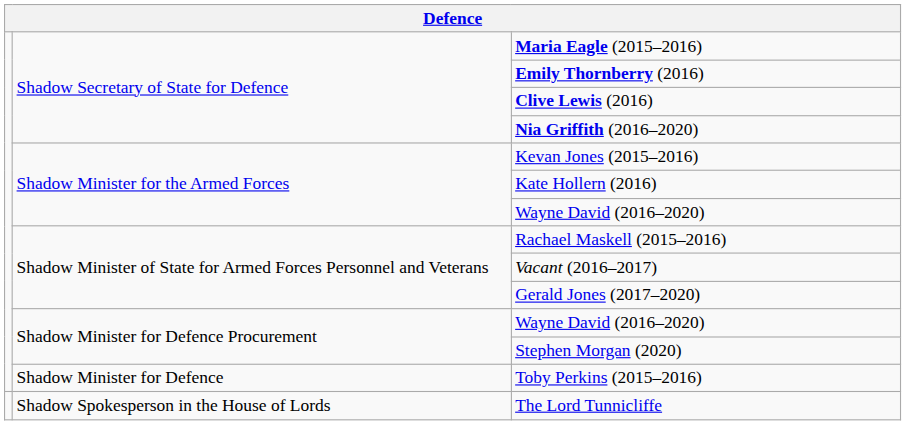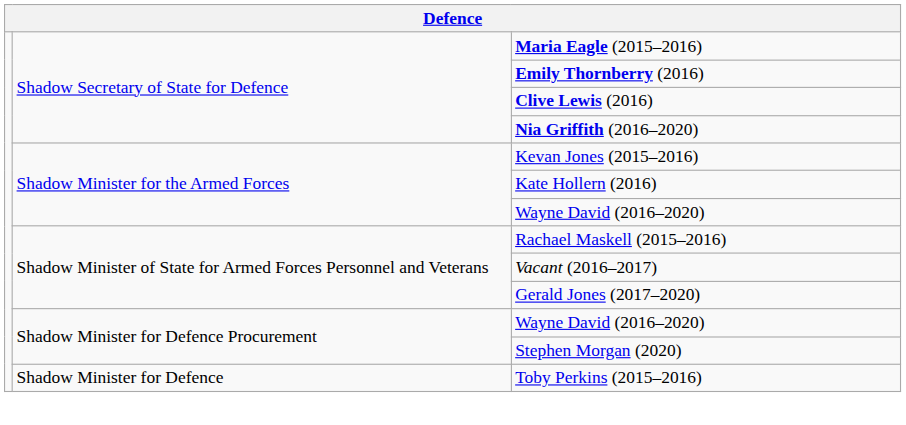- row: Shadow Spokesperson in the House of Lords | The Lord Tunnicliffe
